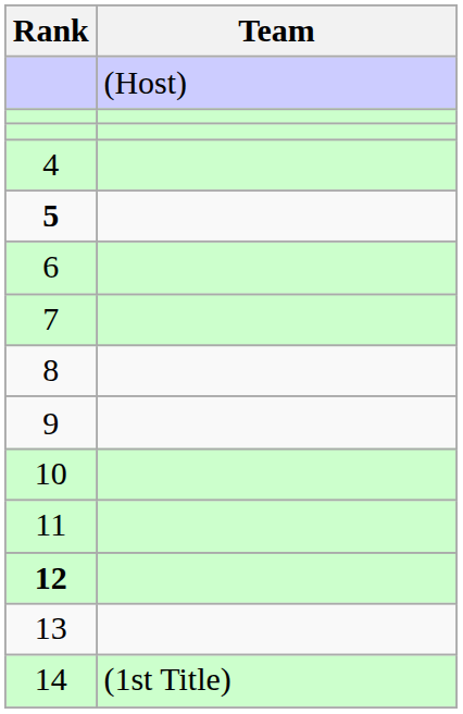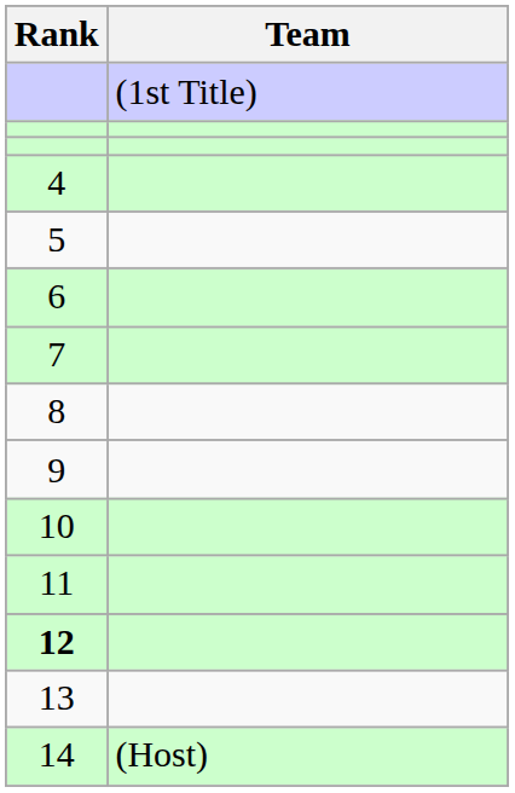row 2 | Team: (Host) -> (1st Title)
row 6 | Rank: bold -> normal
row 15 | Team: (1st Title) -> (Host)
